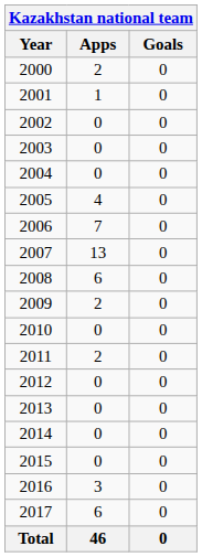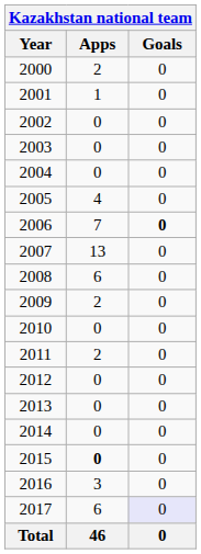2006 | Goals: normal -> bold
2015 | Apps: normal -> bold
2017 | Goals: no background -> lavender background
